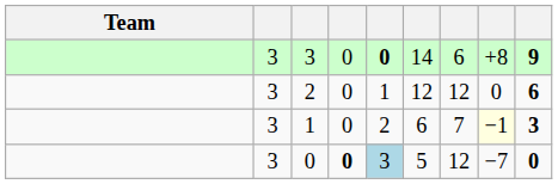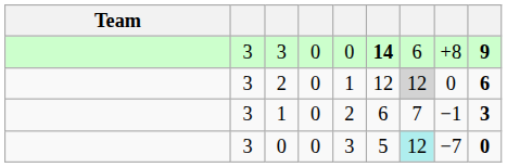row 2 | column 5: bold -> normal
row 2 | column 6: normal -> bold
row 3 | column 7: no background -> lightgrey background
row 4 | column 8: lightyellow background -> no background
row 5 | column 4: bold -> normal
row 5 | column 5: lightblue background -> no background
row 5 | column 7: no background -> paleturquoise background
